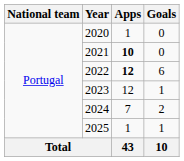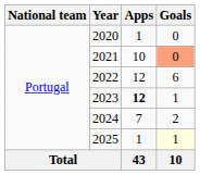2021 | Apps: bold -> normal
2021 | Goals: no background -> lightsalmon background
2022 | Apps: bold -> normal
2023 | Apps: normal -> bold
2025 | Goals: no background -> lightyellow background
